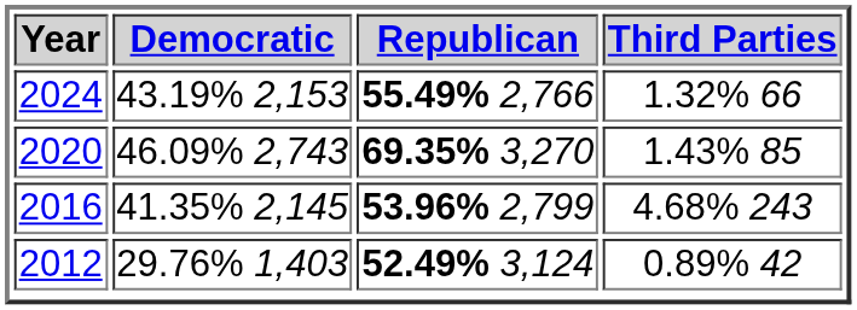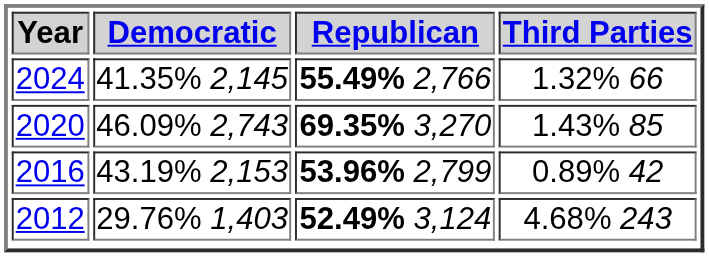2024 | Democratic: 43.19% 2,153 -> 41.35% 2,145
2016 | Democratic: 41.35% 2,145 -> 43.19% 2,153
2016 | Third Parties: 4.68% 243 -> 0.89% 42
2012 | Third Parties: 0.89% 42 -> 4.68% 243
